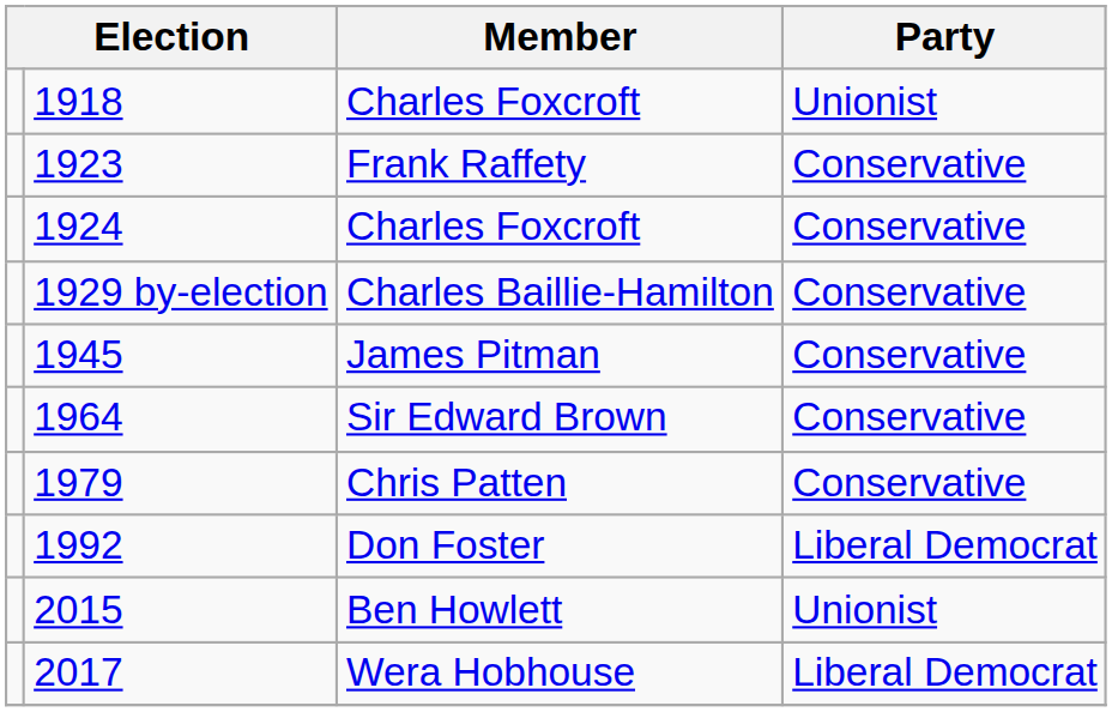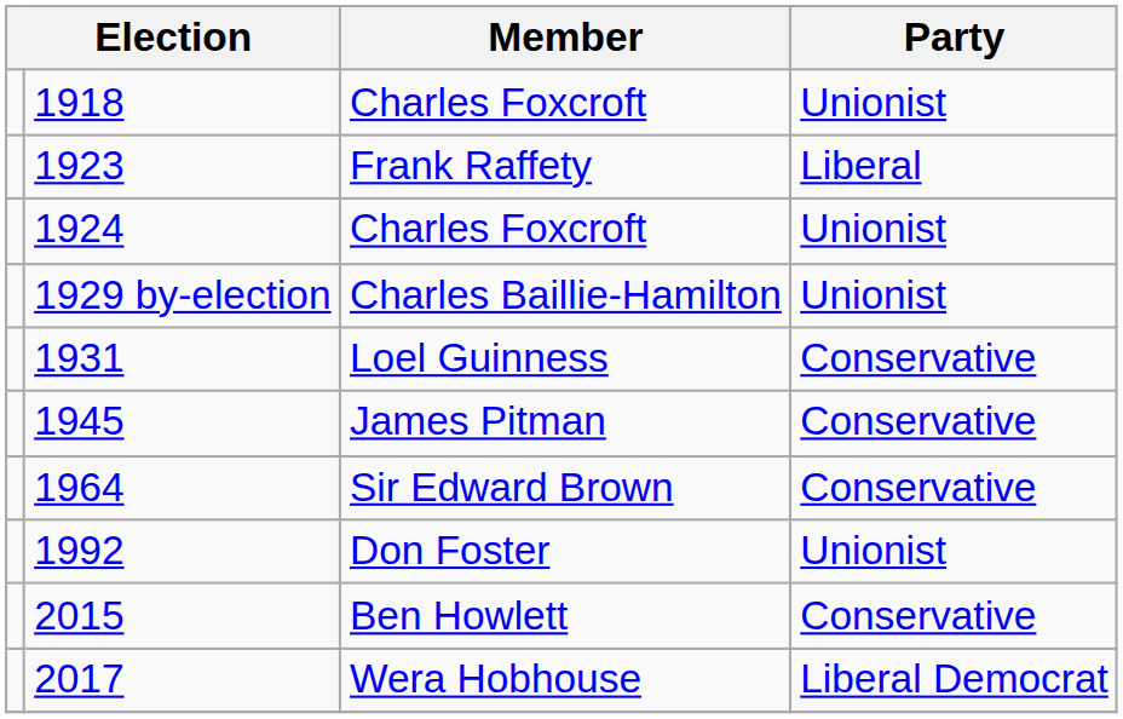Frank Raffety | Party: Conservative -> Liberal
1924 / Charles Foxcroft | Party: Conservative -> Unionist
Charles Baillie-Hamilton | Party: Conservative -> Unionist
+ row: 1931 | Loel Guinness | Conservative
- row: 1979 | Chris Patten | Conservative
Don Foster | Party: Liberal Democrat -> Unionist
Ben Howlett | Party: Unionist -> Conservative
